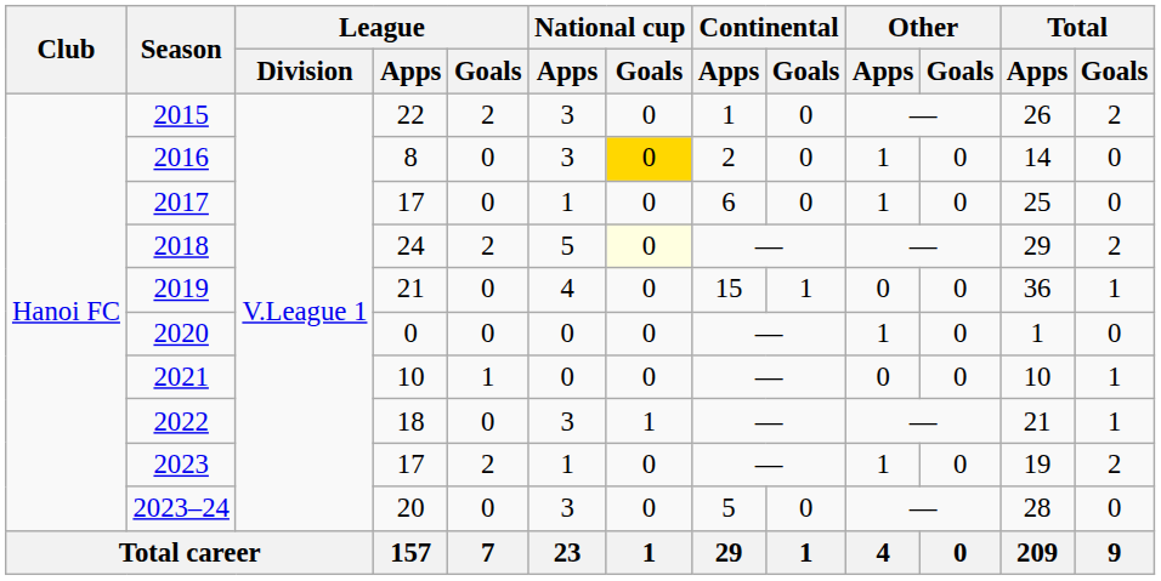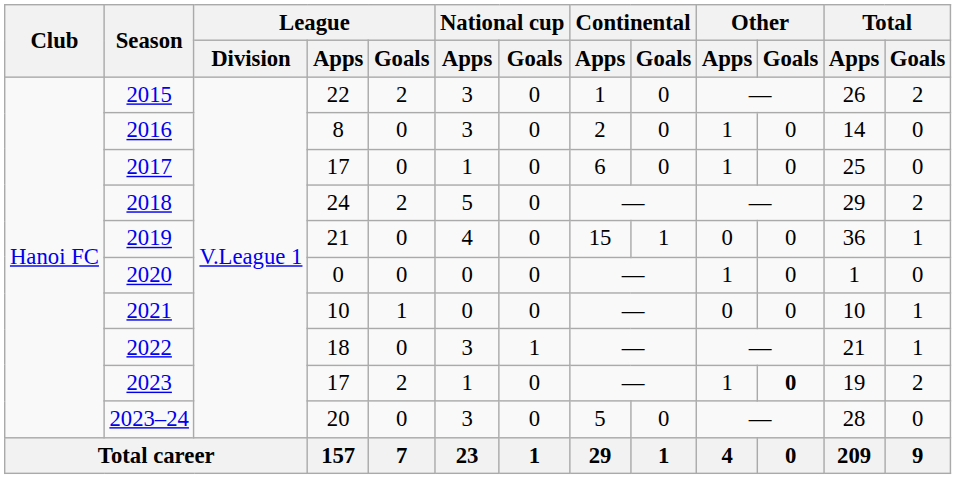2016 | National cup / Goals: gold background -> no background
2018 | National cup / Goals: lightyellow background -> no background
2023 | Other / Goals: normal -> bold
